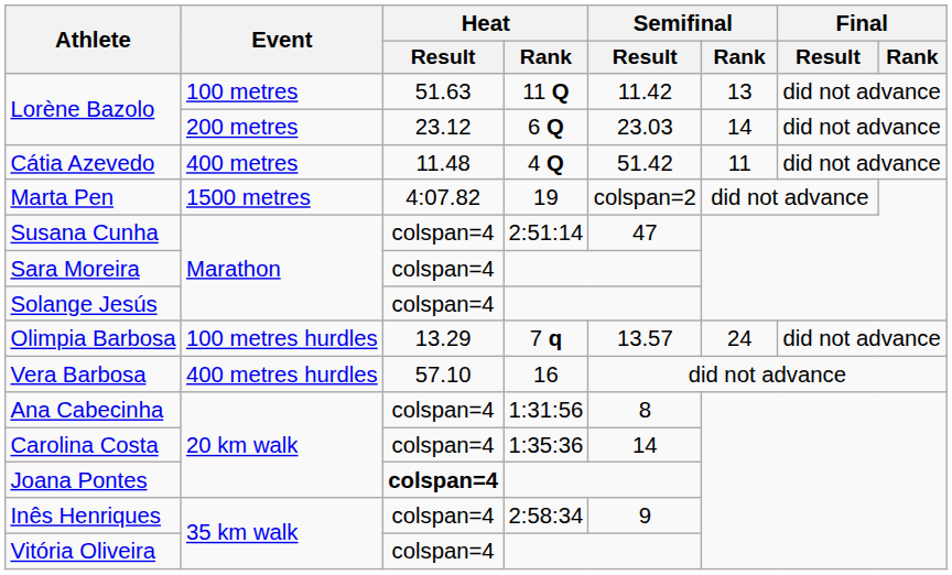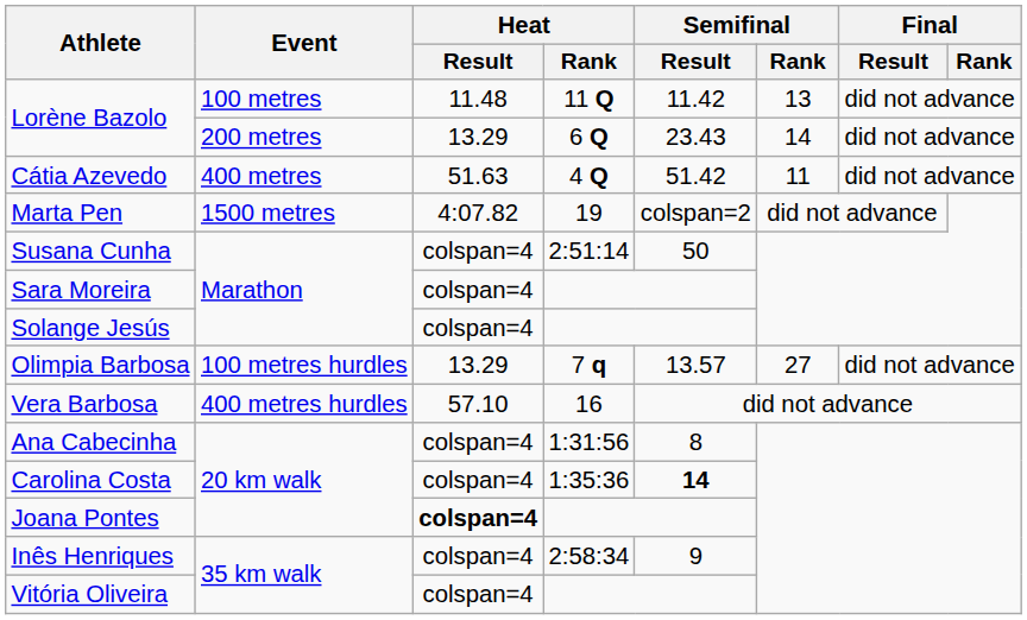Lorène Bazolo / 11 Q | Heat / Result: 51.63 -> 11.48
Lorène Bazolo / 6 Q | Heat / Result: 23.12 -> 13.29
Lorène Bazolo / 6 Q | Semifinal / Result: 23.03 -> 23.43
Cátia Azevedo | Heat / Result: 11.48 -> 51.63
Susana Cunha | Semifinal / Result: 47 -> 50
Olimpia Barbosa | Semifinal / Rank: 24 -> 27
Carolina Costa | Semifinal / Result: normal -> bold
